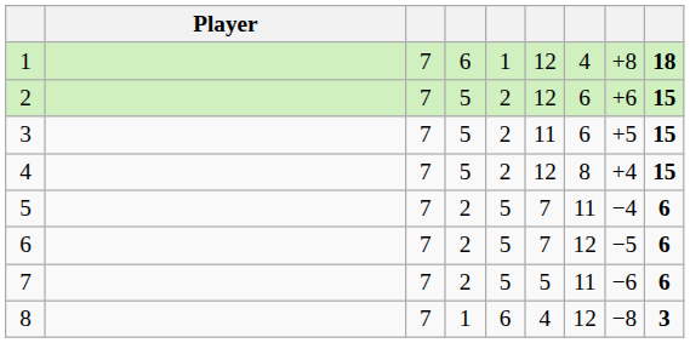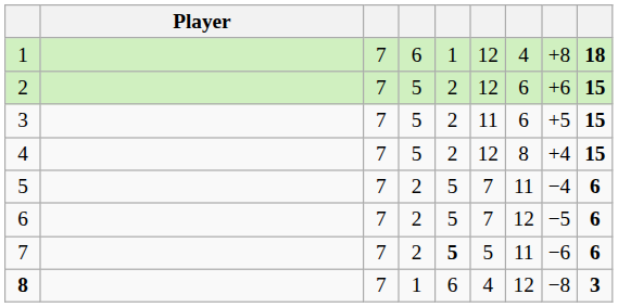row 8 | column 5: normal -> bold
row 9 | column 1: normal -> bold
